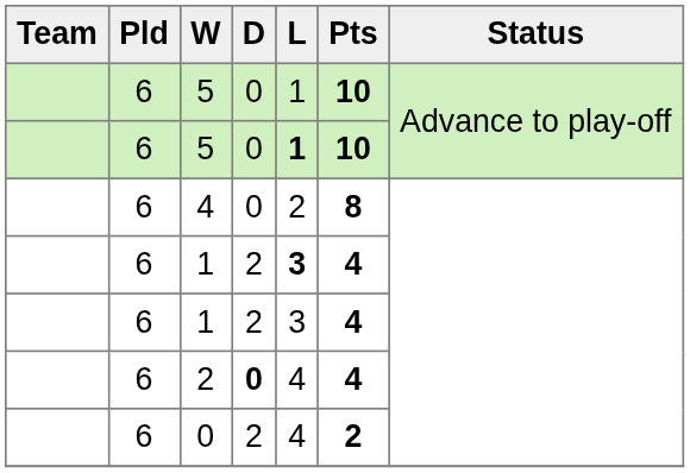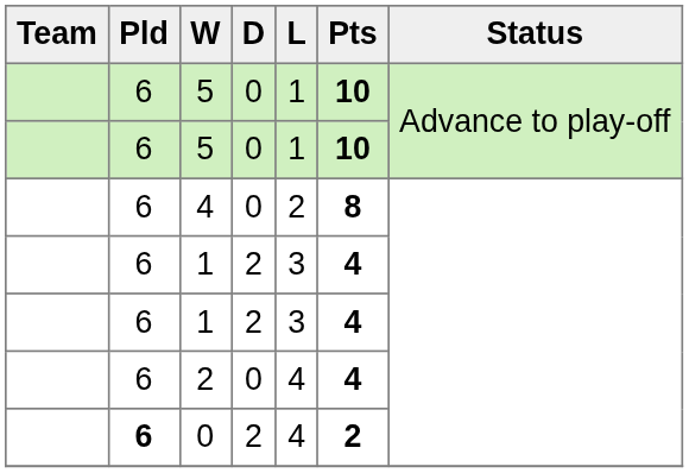row 3 | L: bold -> normal
row 5 | L: bold -> normal
row 7 | D: bold -> normal
row 8 | Pld: normal -> bold
